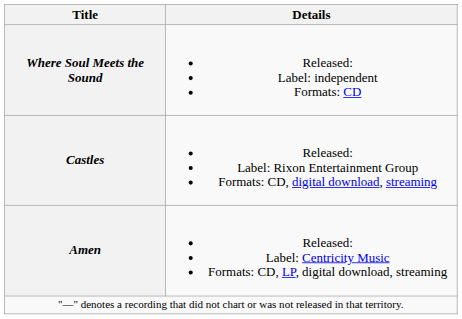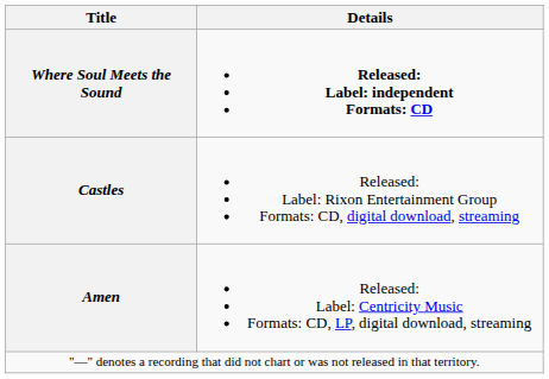Where Soul Meets the Sound | Details: normal -> bold
